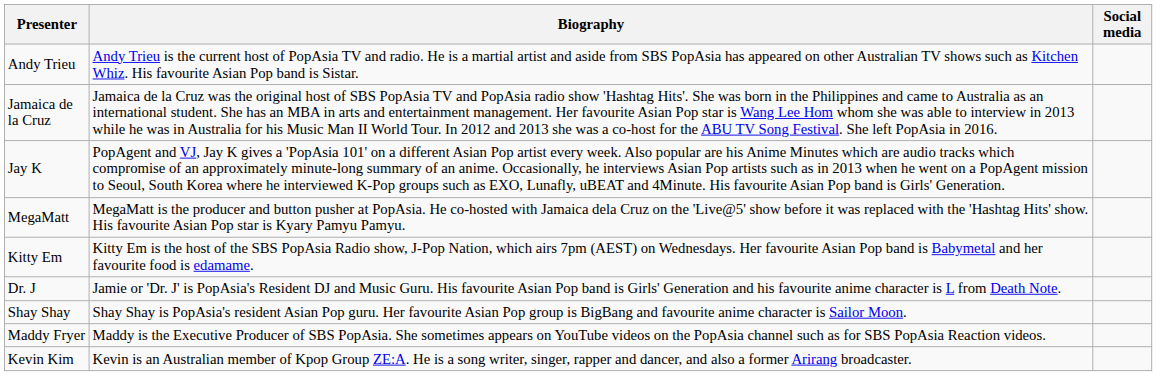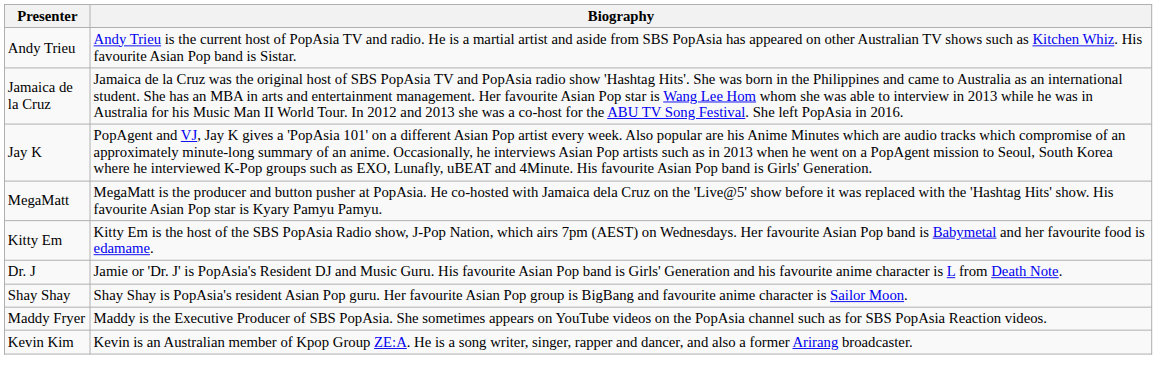- column: Social media
